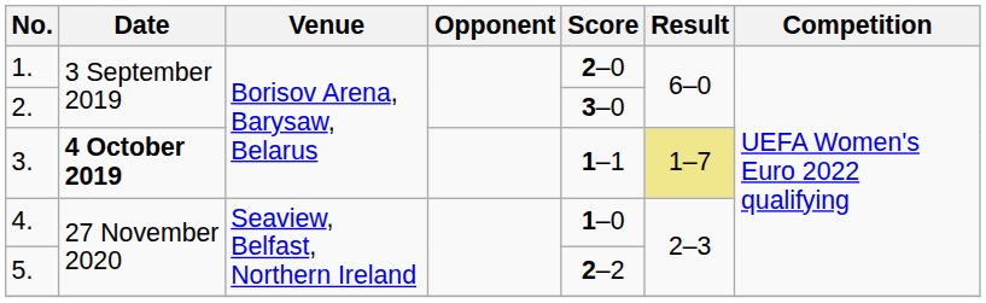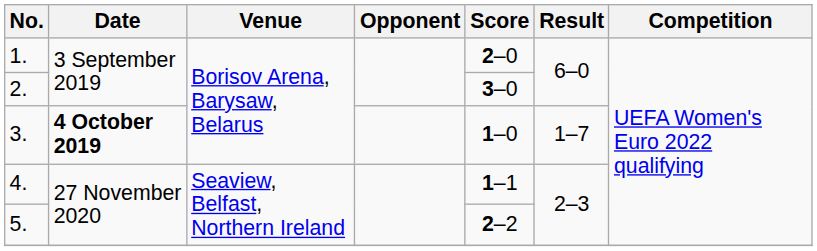3. | Score: 1–1 -> 1–0
3. | Result: khaki background -> no background
4. | Score: 1–0 -> 1–1
